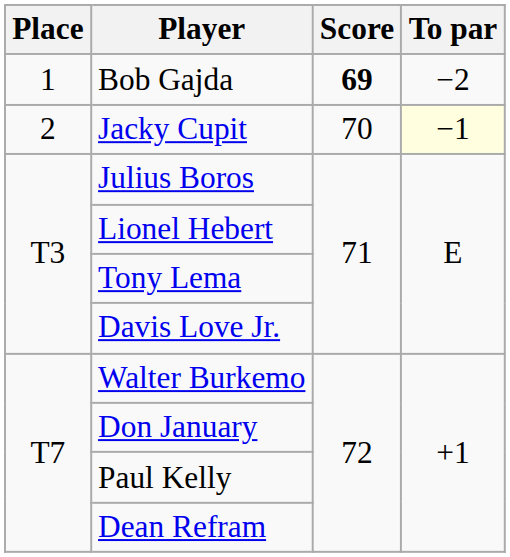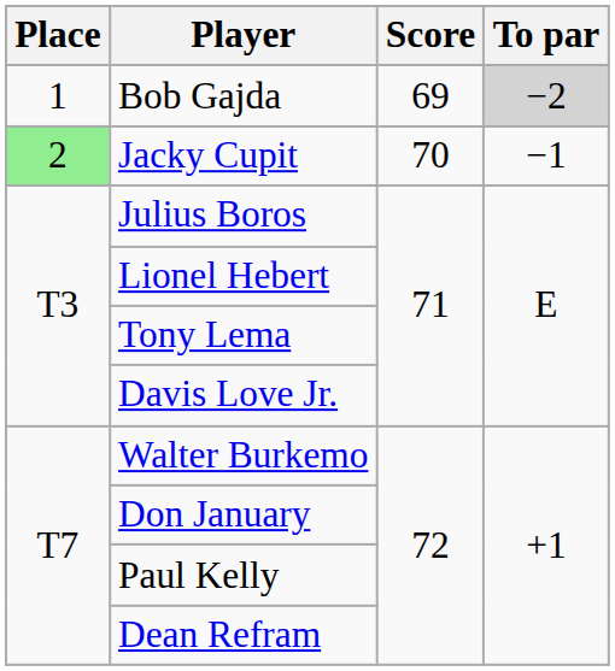Bob Gajda | Score: bold -> normal
Bob Gajda | To par: no background -> lightgrey background
Jacky Cupit | Place: no background -> lightgreen background
Jacky Cupit | To par: lightyellow background -> no background
